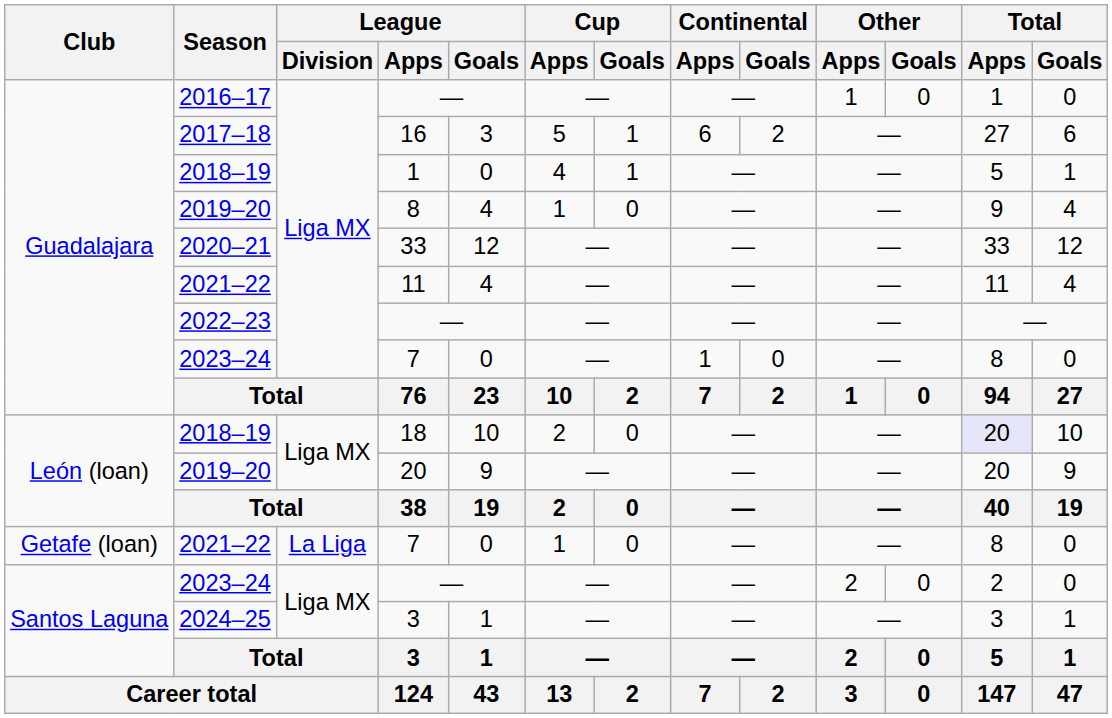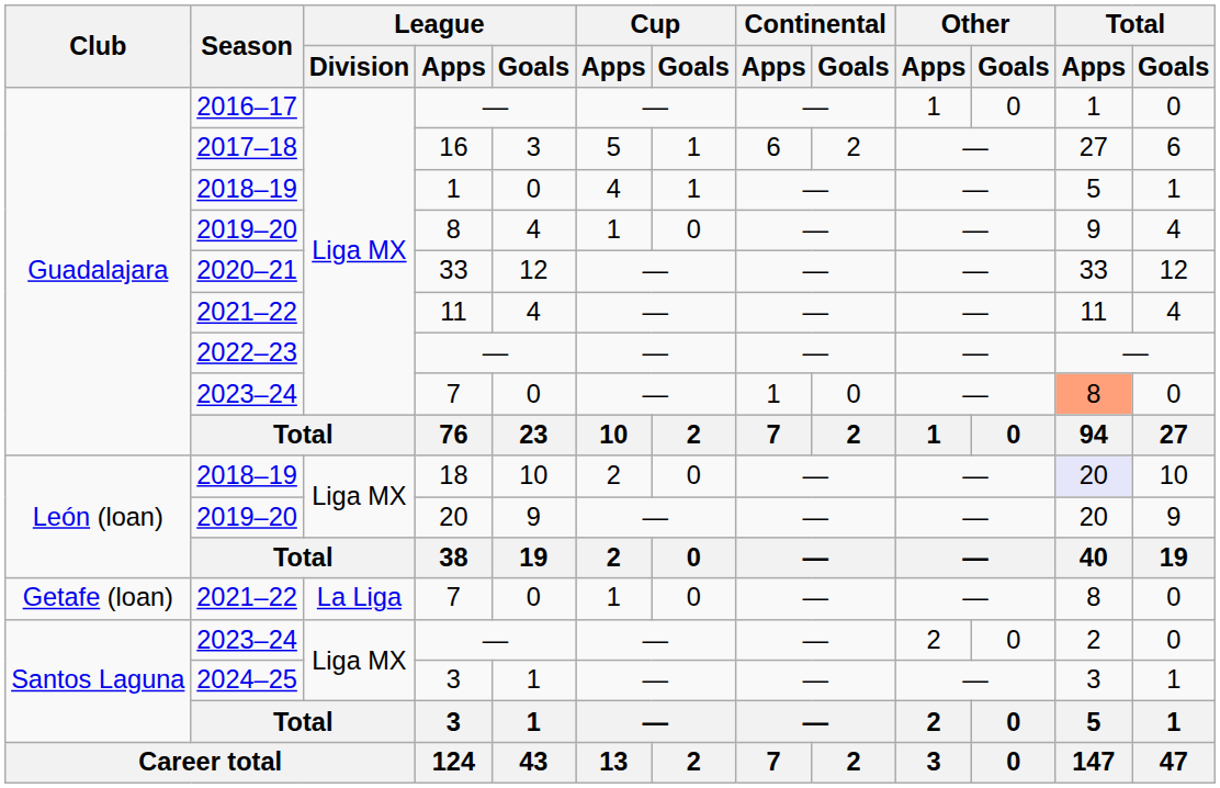2023–24 / 7 | Total / Apps: no background -> lightsalmon background
